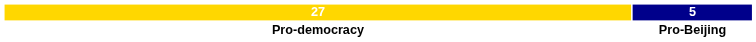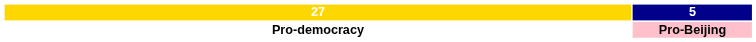Pro-democracy | 5: no background -> pink background
